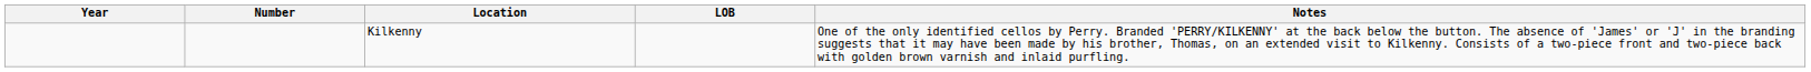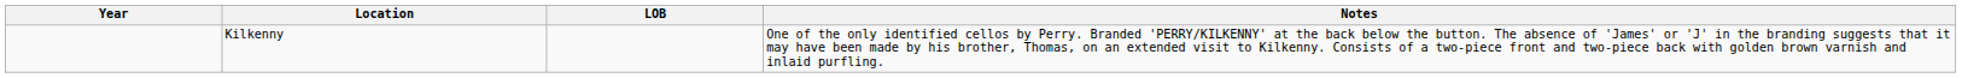- column: Number
